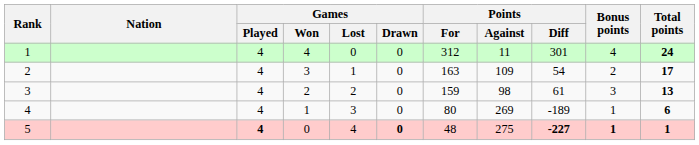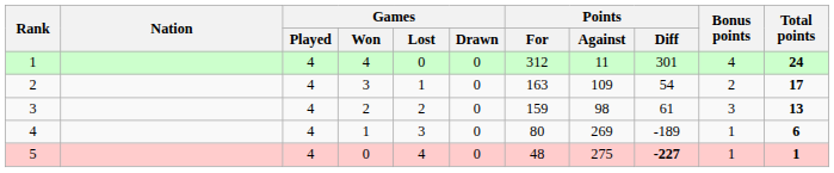5 | Games / Played: bold -> normal
5 | Games / Drawn: bold -> normal
5 | Bonus points: bold -> normal
